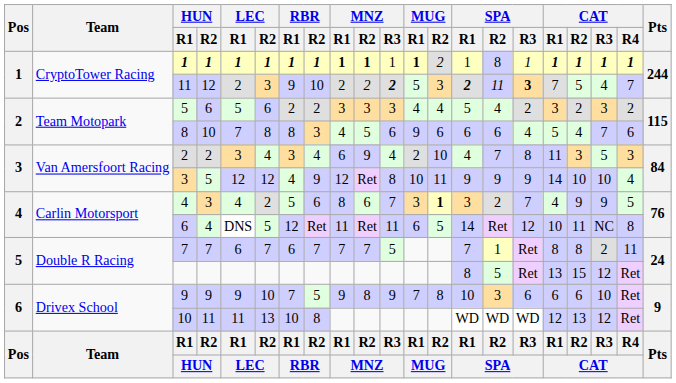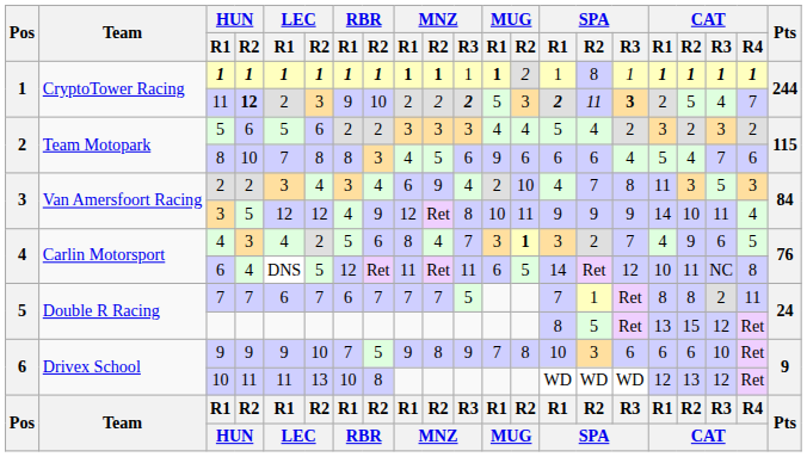row 4 | HUN / R2: normal -> bold
row 4 | CAT / R1: 7 -> 2
row 8 | CAT / R3: 10 -> 11
row 9 | MNZ / R2: 6 -> 4
row 9 | CAT / R3: 9 -> 6
